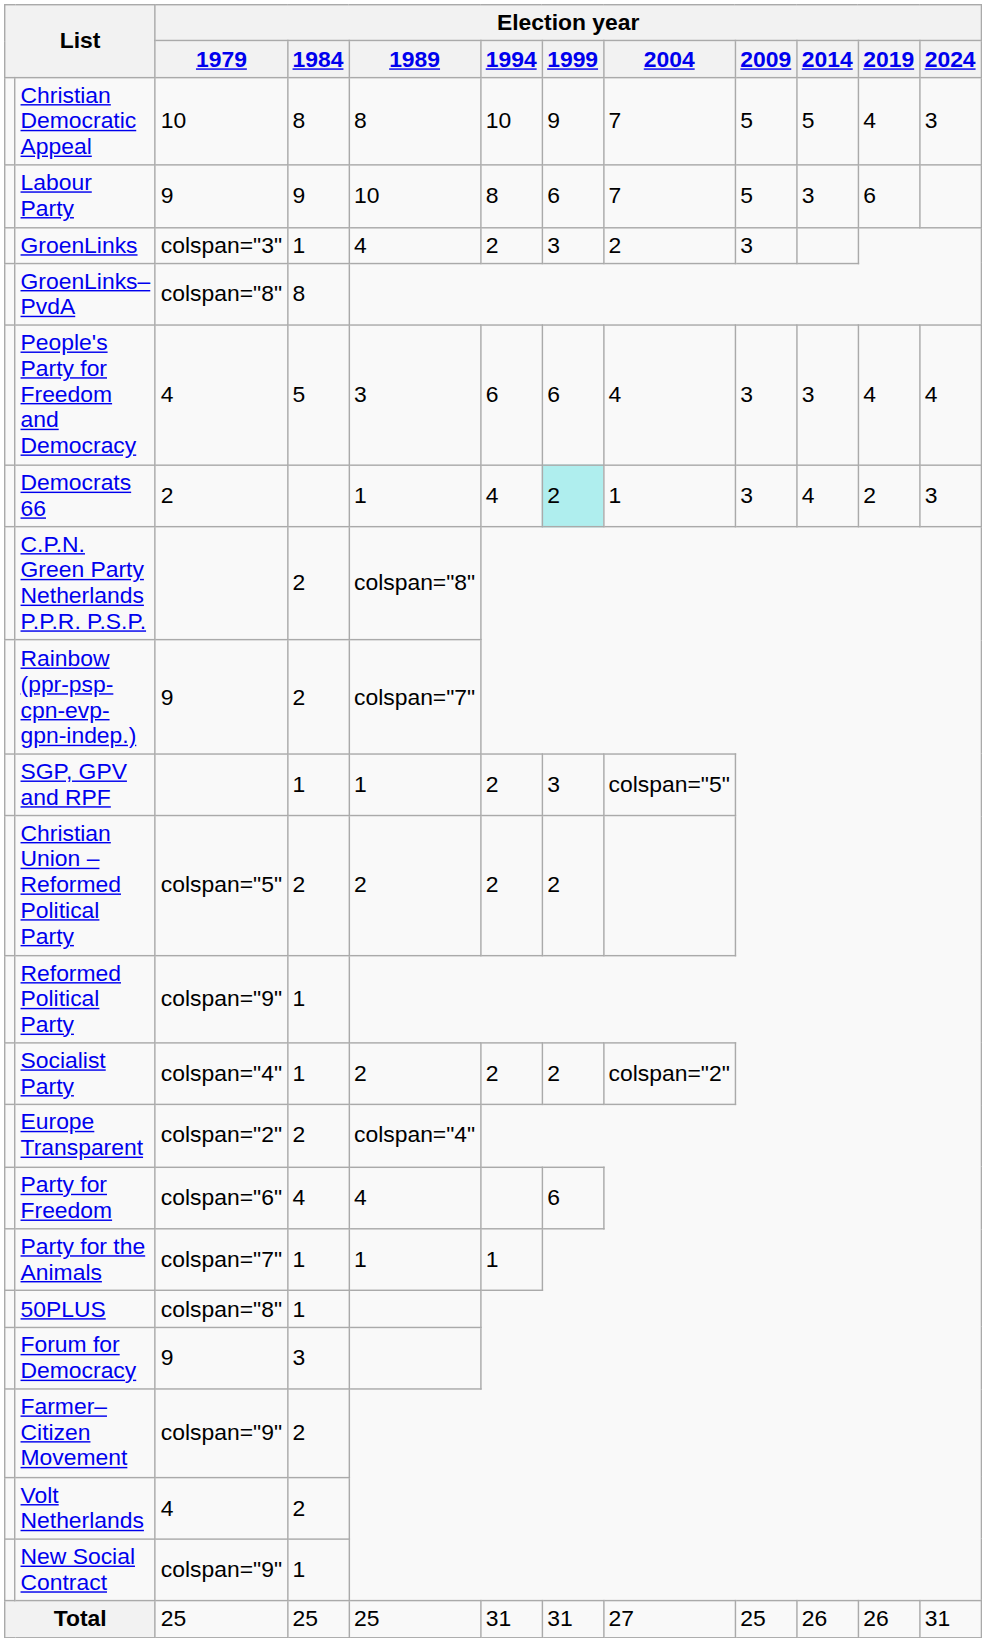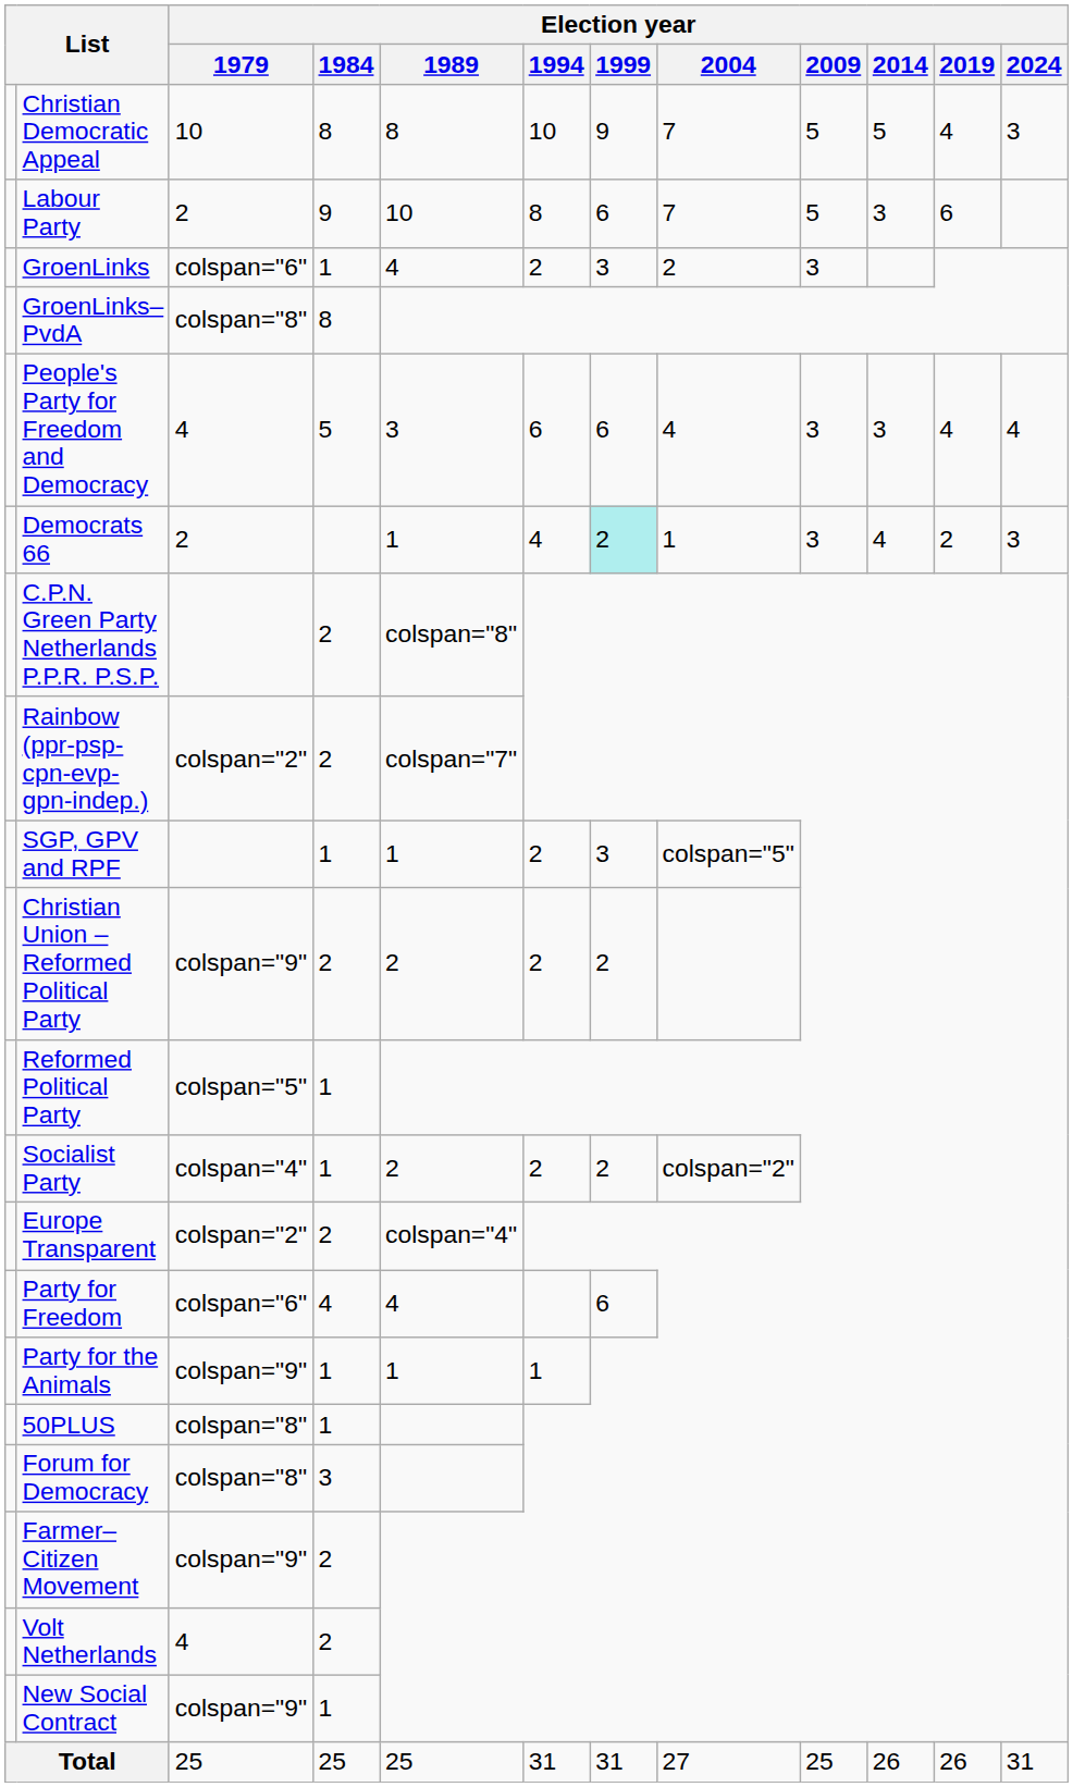Labour Party | Election year / 1979: 9 -> 2
GroenLinks | Election year / 1979: colspan="3" -> colspan="6"
Rainbow (ppr-psp-cpn-evp-gpn-indep.) | Election year / 1979: 9 -> colspan="2"
Christian Union – Reformed Political Party | Election year / 1979: colspan="5" -> colspan="9"
Reformed Political Party | Election year / 1979: colspan="9" -> colspan="5"
Party for the Animals | Election year / 1979: colspan="7" -> colspan="9"
Forum for Democracy | Election year / 1979: 9 -> colspan="8"
